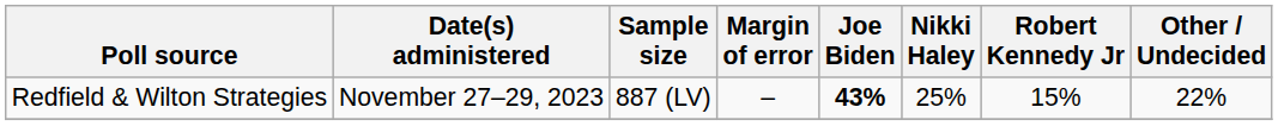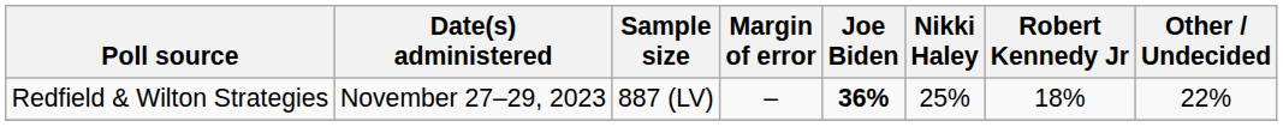Redfield & Wilton Strategies | Joe Biden: 43% -> 36%
Redfield & Wilton Strategies | Robert Kennedy Jr: 15% -> 18%
